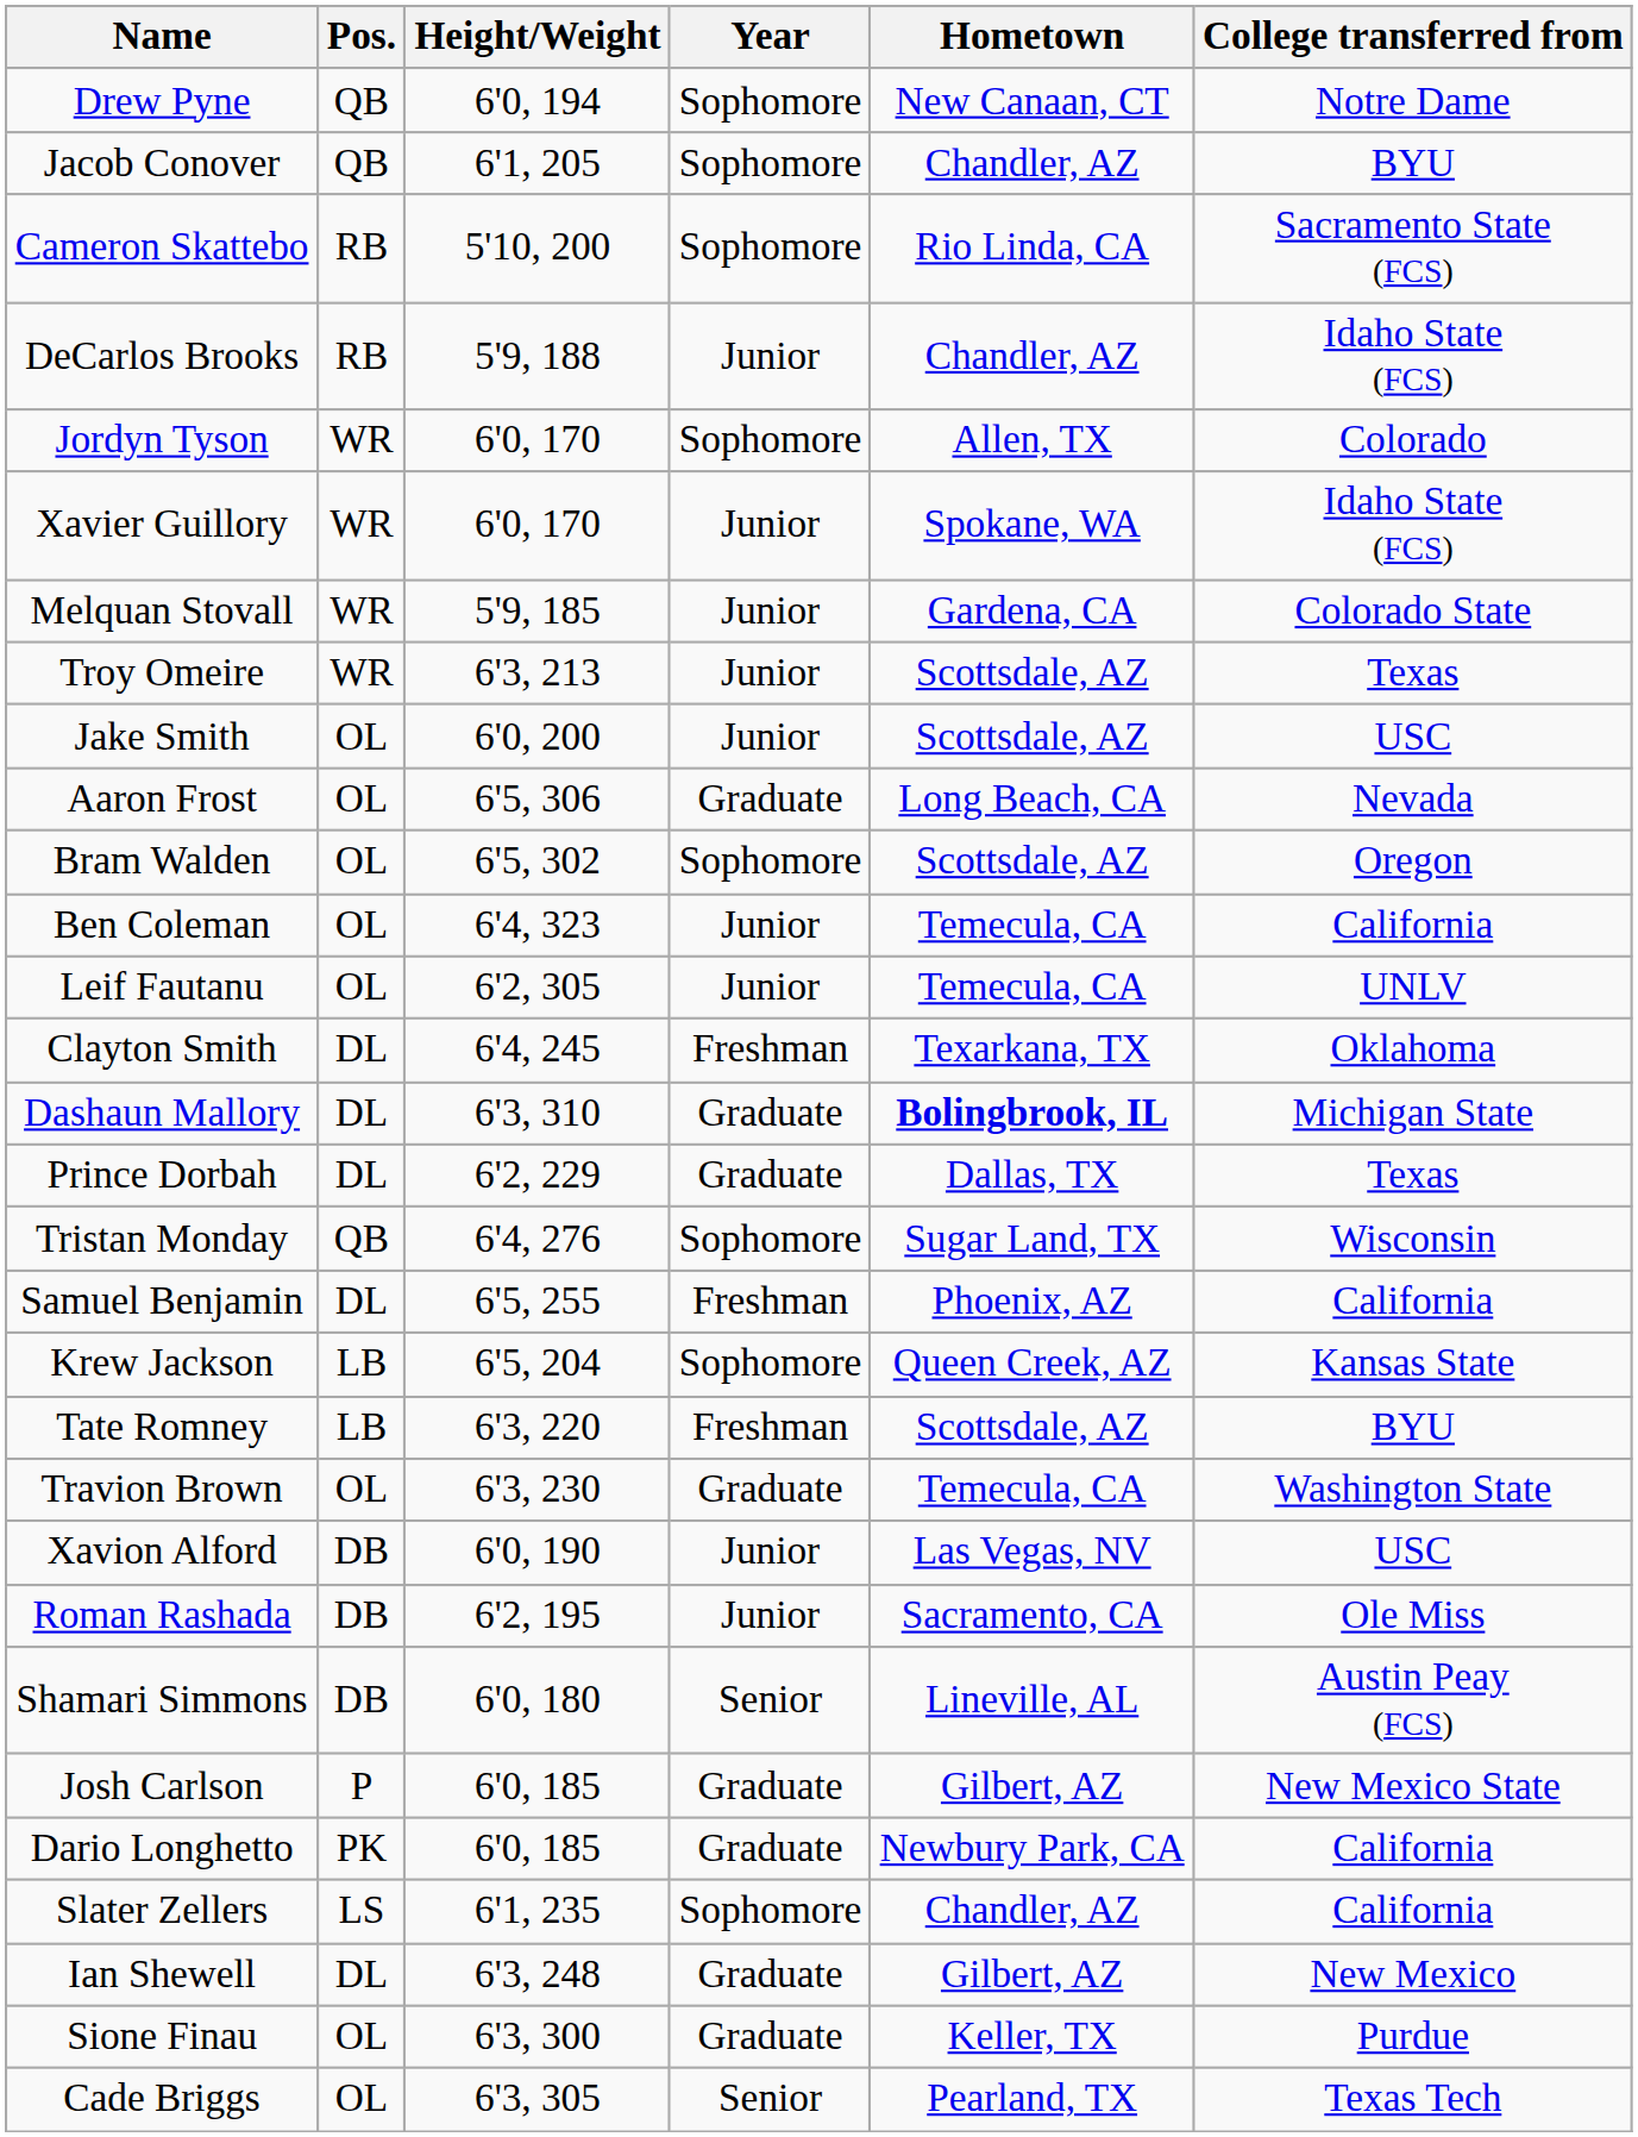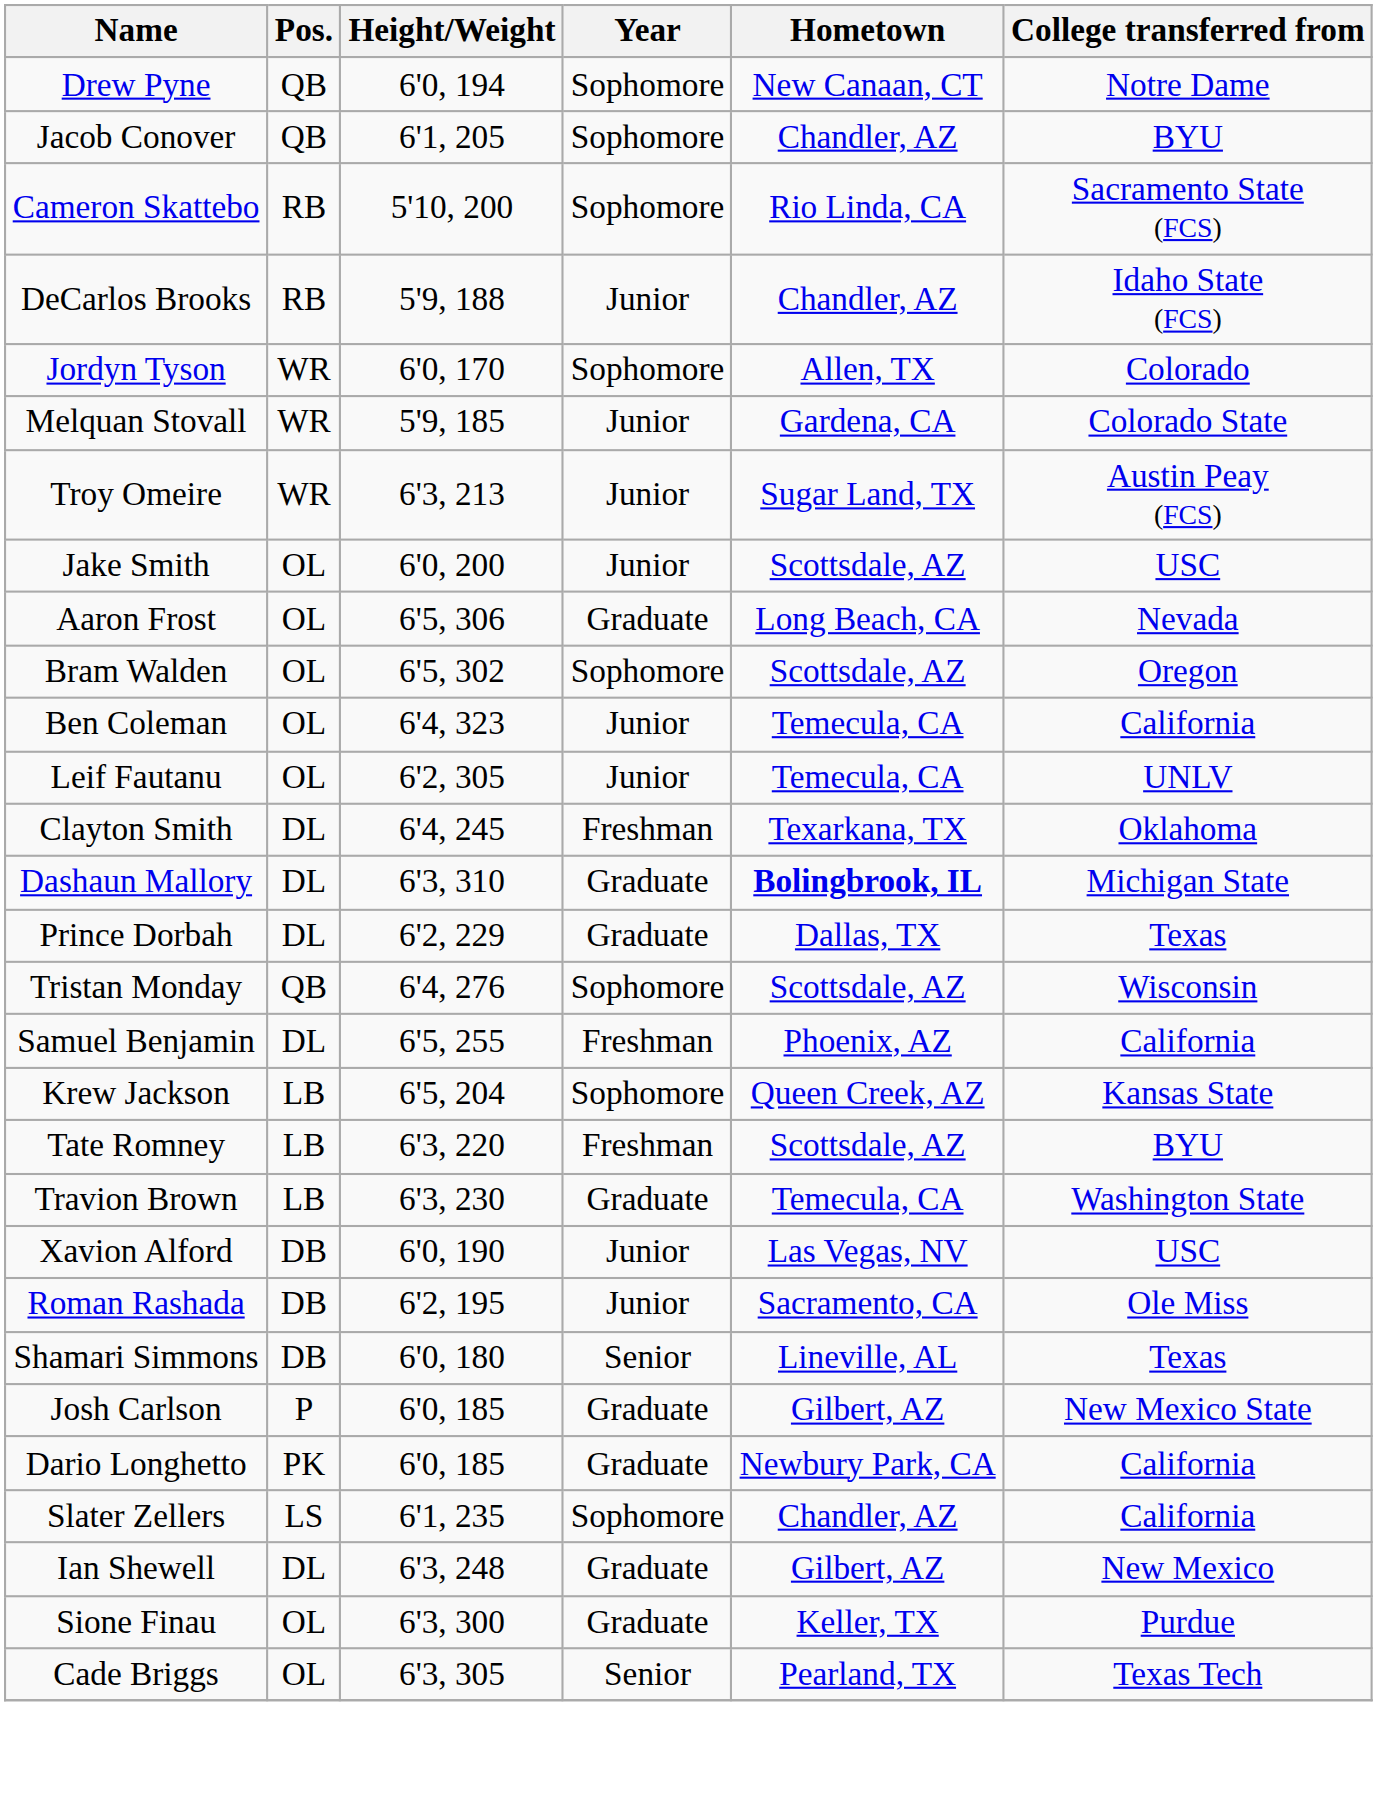- row: Xavier Guillory | WR | 6'0, 170 | Junior | Spokane, WA | Idaho State (FCS)
Troy Omeire | Hometown: Scottsdale, AZ -> Sugar Land, TX
Troy Omeire | College transferred from: Texas -> Austin Peay (FCS)
Tristan Monday | Hometown: Sugar Land, TX -> Scottsdale, AZ
Travion Brown | Pos.: OL -> LB
Shamari Simmons | College transferred from: Austin Peay (FCS) -> Texas
